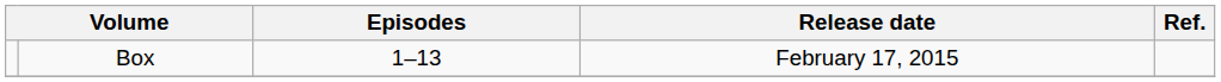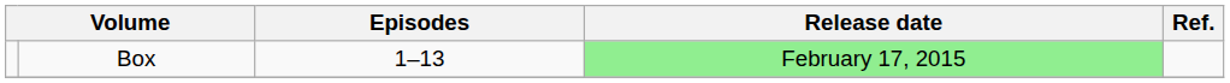Box | Release date: no background -> lightgreen background
